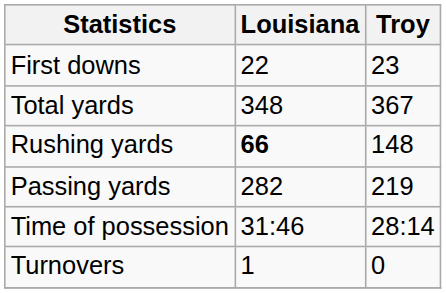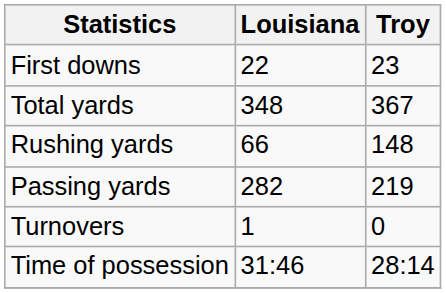Rushing yards | Louisiana: bold -> normal
rows swapped: Turnovers <-> Time of possession
